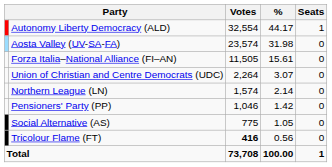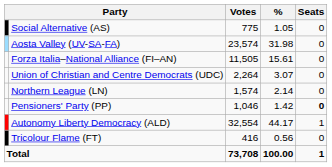rows swapped: Autonomy Liberty Democracy (ALD) <-> Social Alternative (AS)
Pensioners' Party (PP) | Seats: normal -> bold
Tricolour Flame (FT) | Votes: bold -> normal
